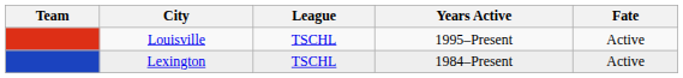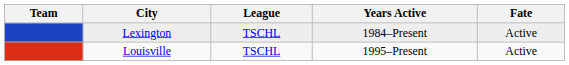rows swapped: Lexington <-> Louisville
